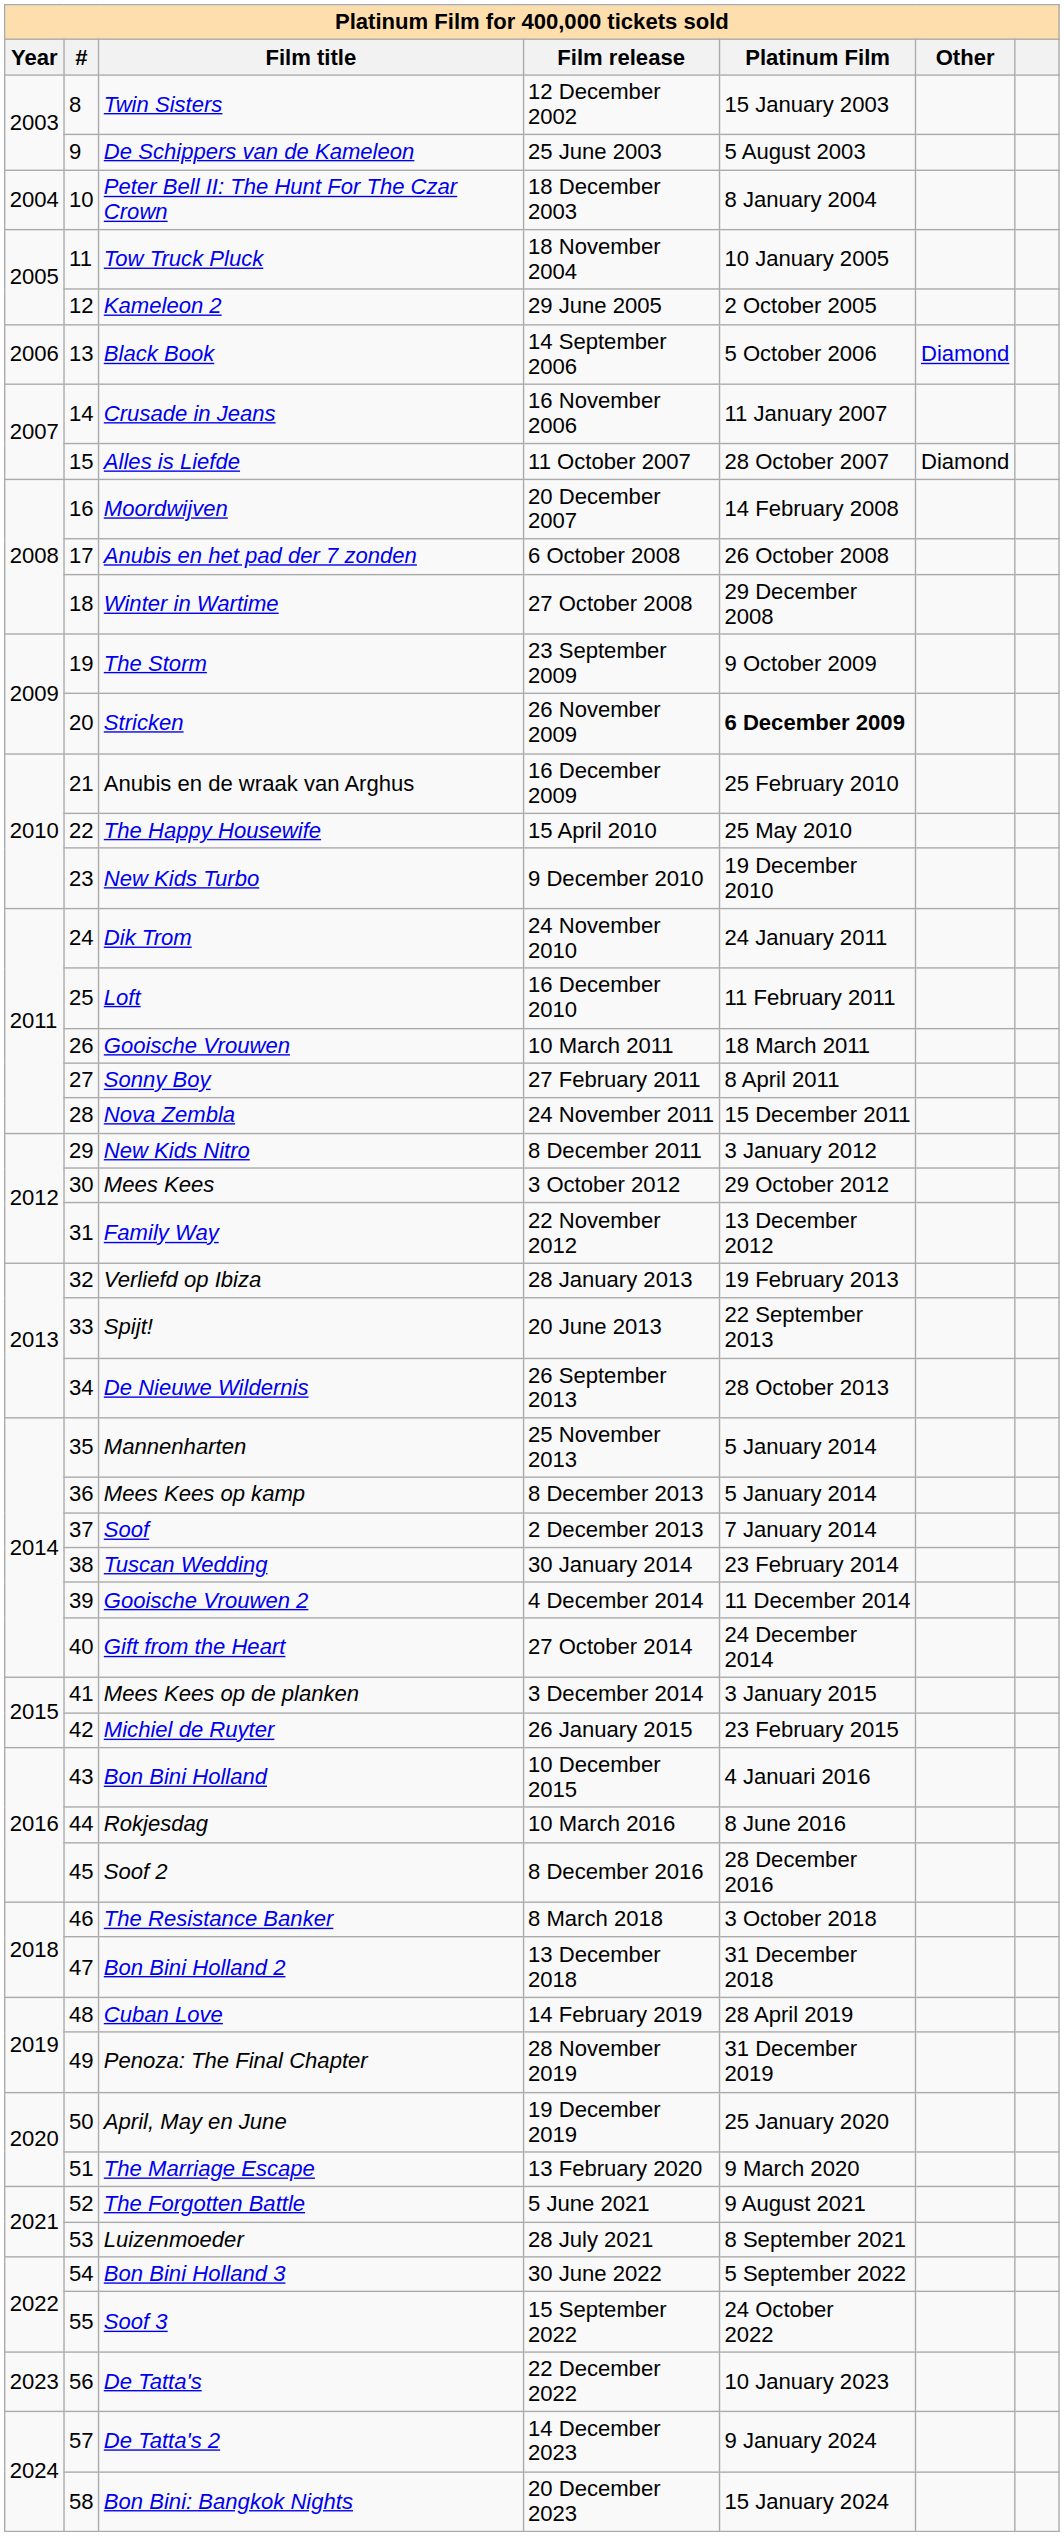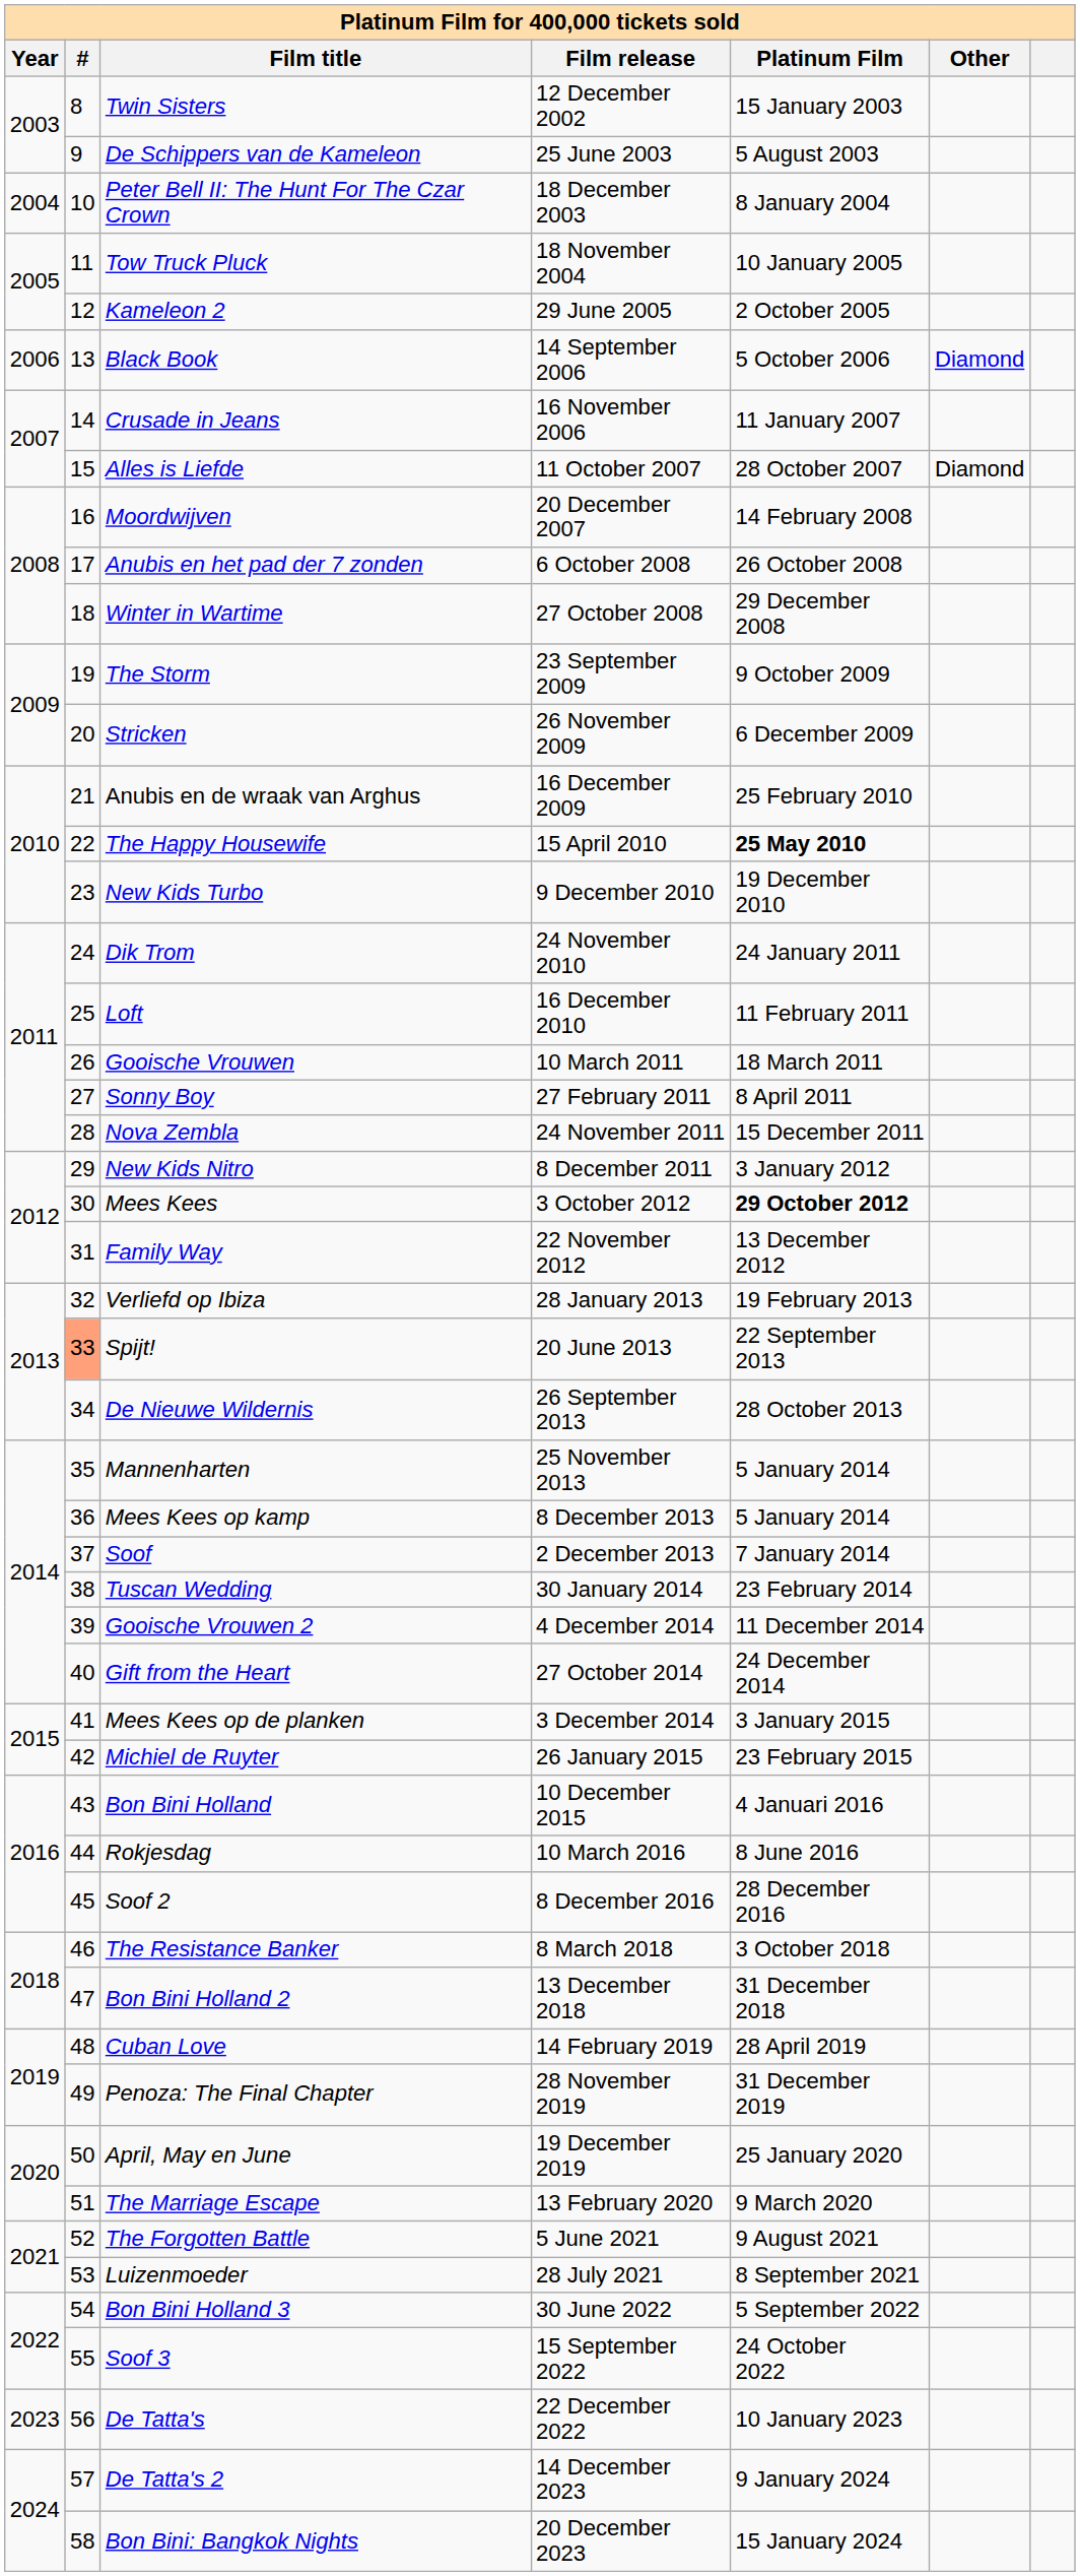Stricken | Platinum Film: bold -> normal
The Happy Housewife | Platinum Film: normal -> bold
Mees Kees | Platinum Film: normal -> bold
Spijt! | #: no background -> lightsalmon background
